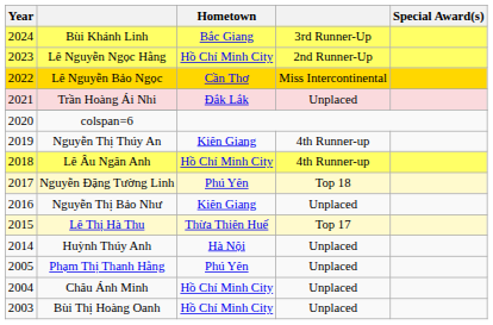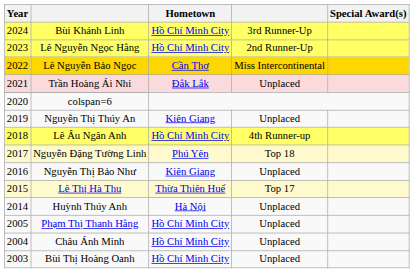Bùi Khánh Linh | Hometown: Bắc Giang -> Hồ Chí Minh City
Nguyễn Thị Thúy An | column 4: 4th Runner-up -> Unplaced
Phạm Thị Thanh Hằng | Hometown: Phú Yên -> Hồ Chí Minh City
